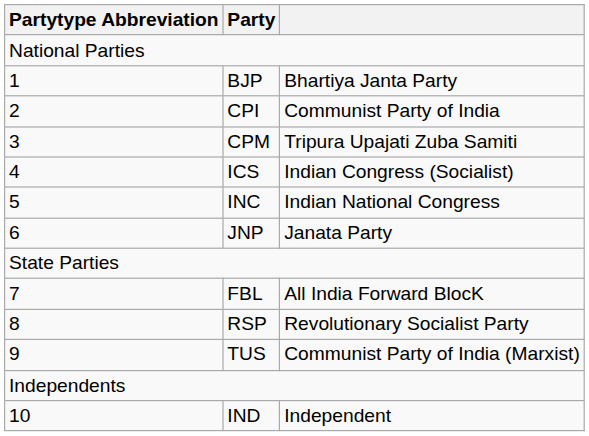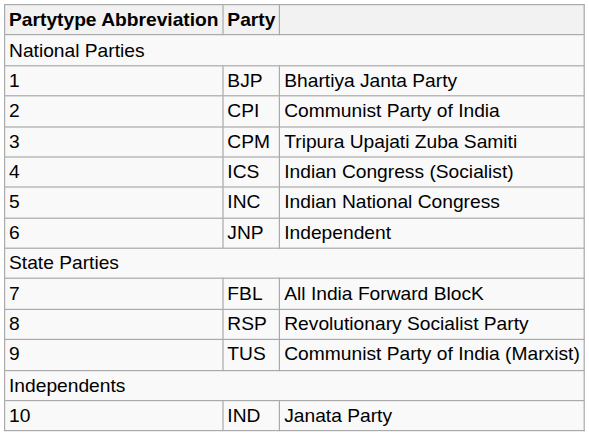JNP | column 3: Janata Party -> Independent
IND | column 3: Independent -> Janata Party
